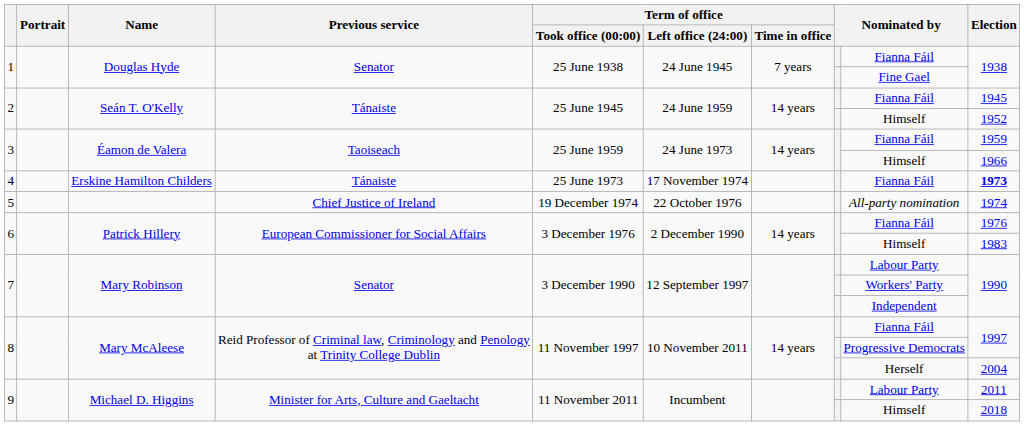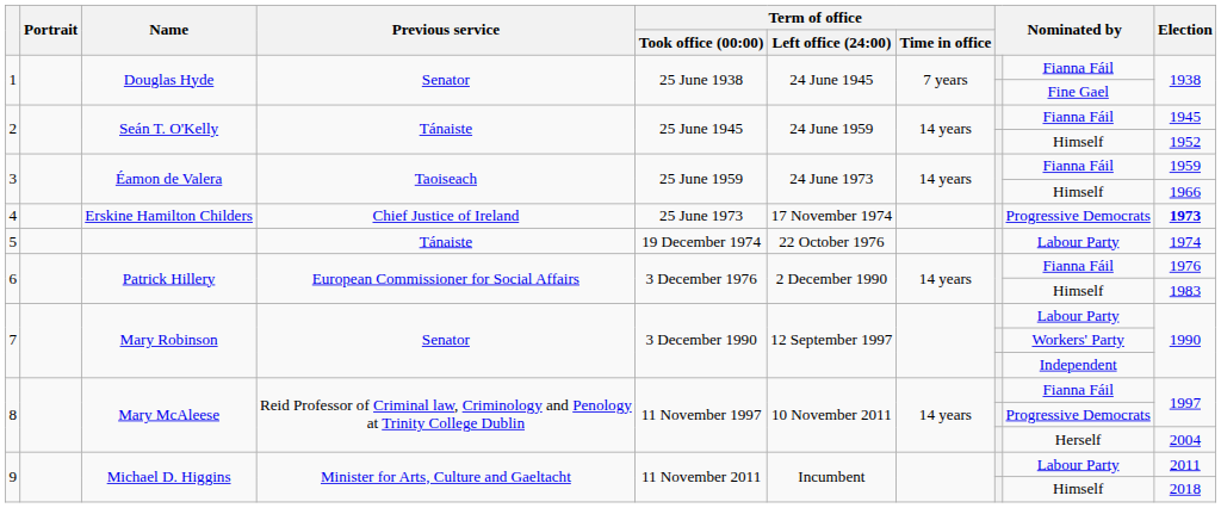4 | Previous service: Tánaiste -> Chief Justice of Ireland
4 | column 9: Fianna Fáil -> Progressive Democrats
5 | Previous service: Chief Justice of Ireland -> Tánaiste
5 | column 9: All-party nomination -> Labour Party
